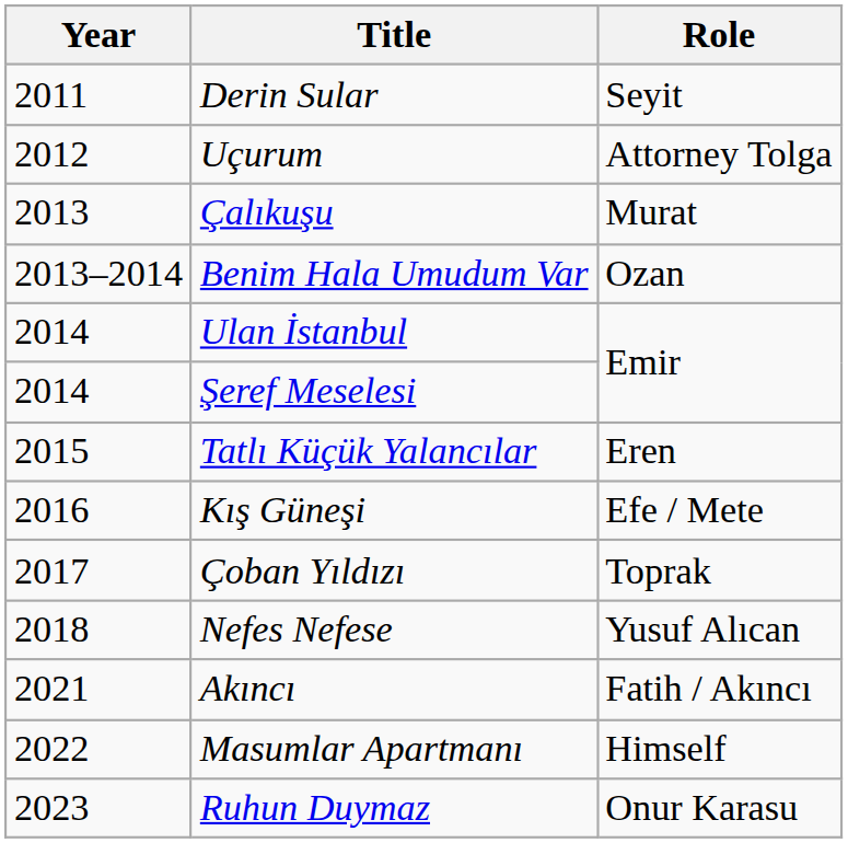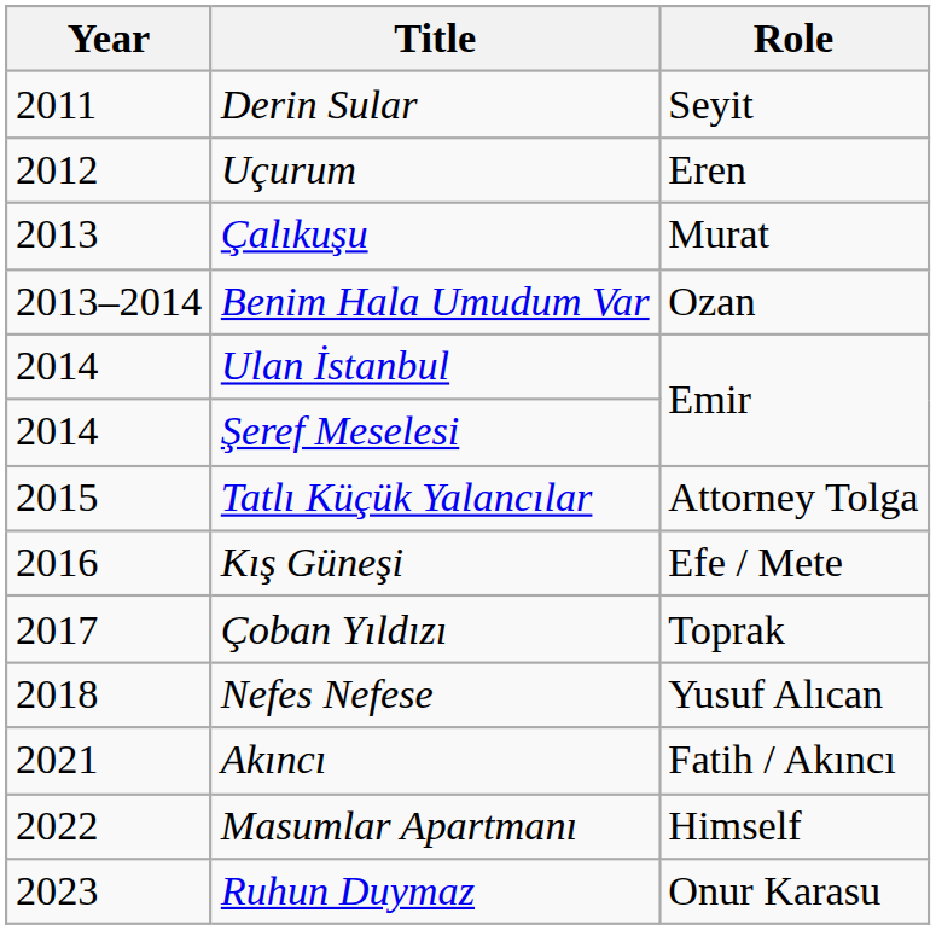Uçurum | Role: Attorney Tolga -> Eren
Tatlı Küçük Yalancılar | Role: Eren -> Attorney Tolga
